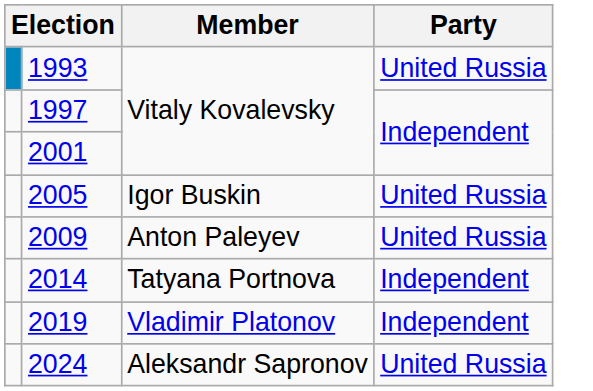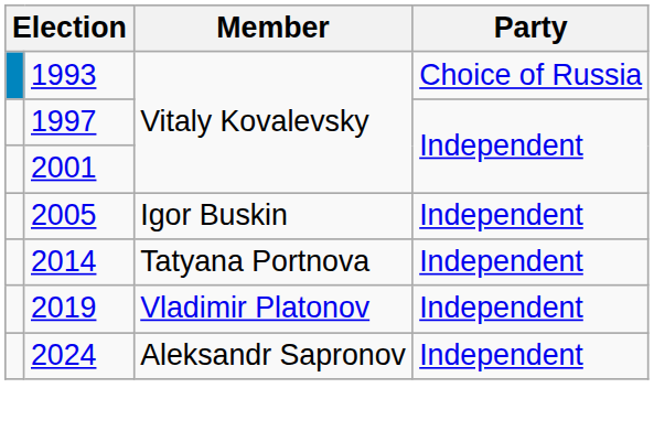1993 | Party: United Russia -> Choice of Russia
2005 | Party: United Russia -> Independent
- row: 2009 | Anton Paleyev | United Russia
2024 | Party: United Russia -> Independent
